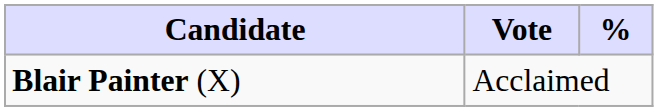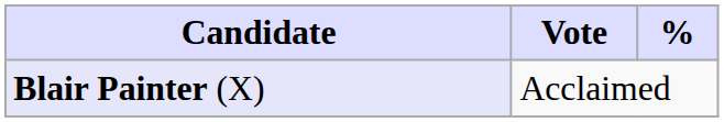Blair Painter (X) | Candidate: no background -> lavender background
